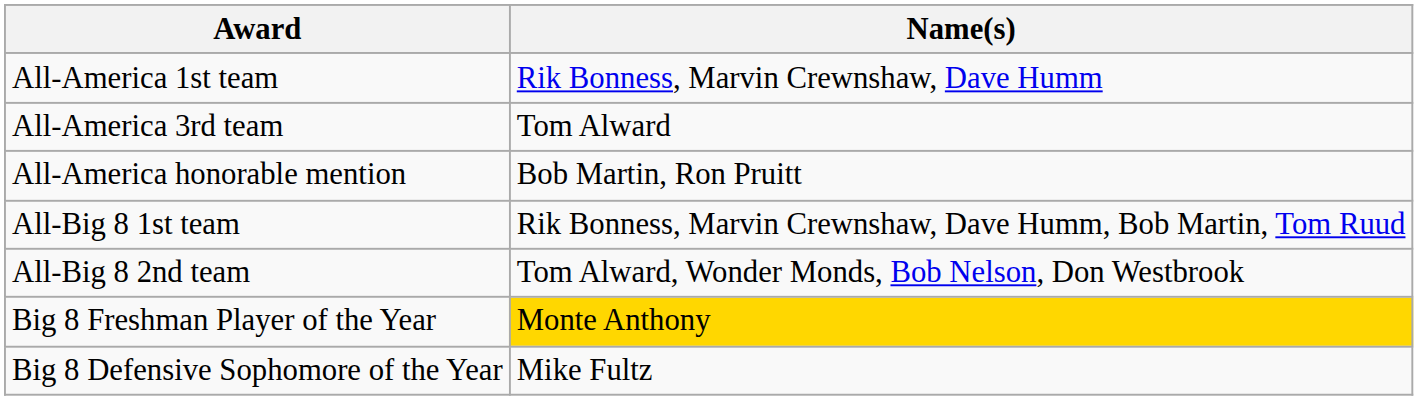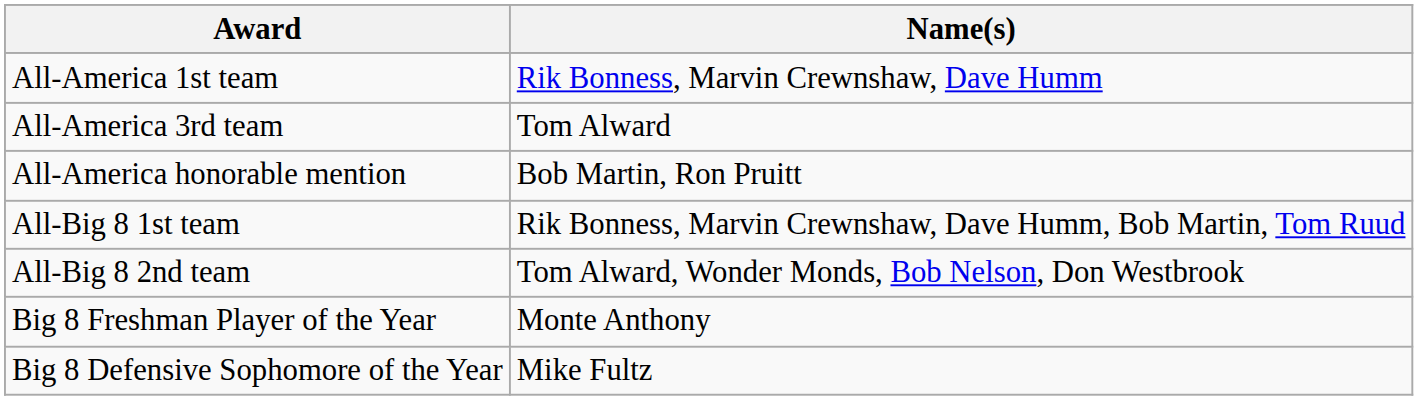Big 8 Freshman Player of the Year | Name(s): gold background -> no background
